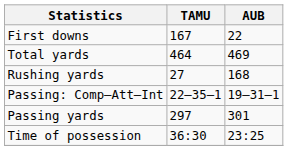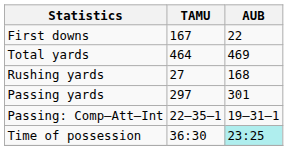rows swapped: Passing yards <-> Passing: Comp–Att–Int
Time of possession | AUB: no background -> paleturquoise background
